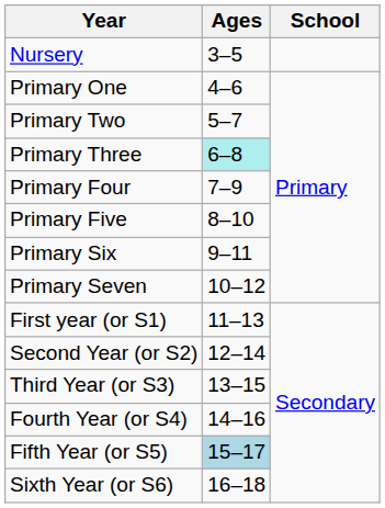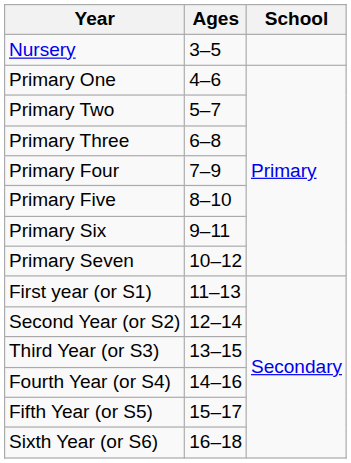Primary Three | Ages: paleturquoise background -> no background
Fifth Year (or S5) | Ages: lightblue background -> no background
